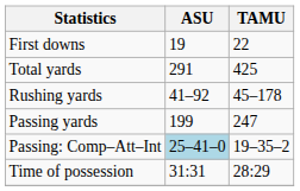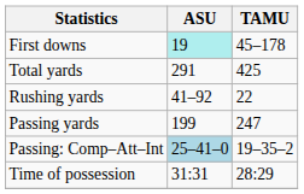First downs | ASU: no background -> paleturquoise background
First downs | TAMU: 22 -> 45–178
Rushing yards | TAMU: 45–178 -> 22
